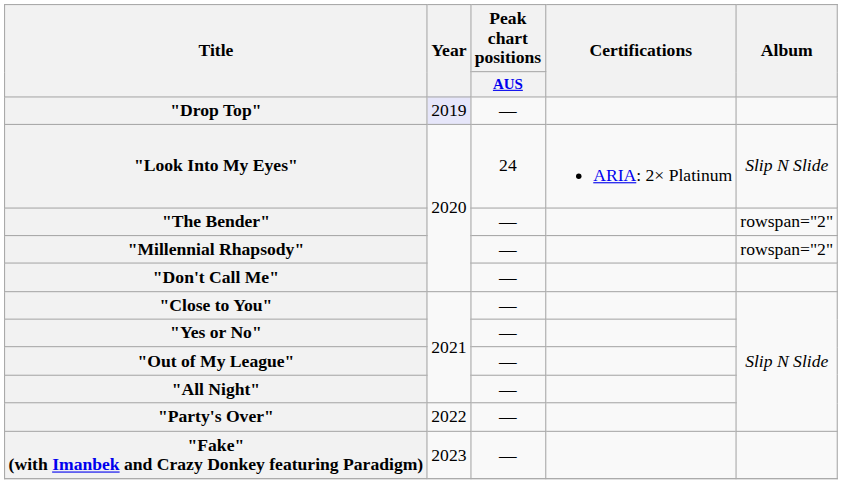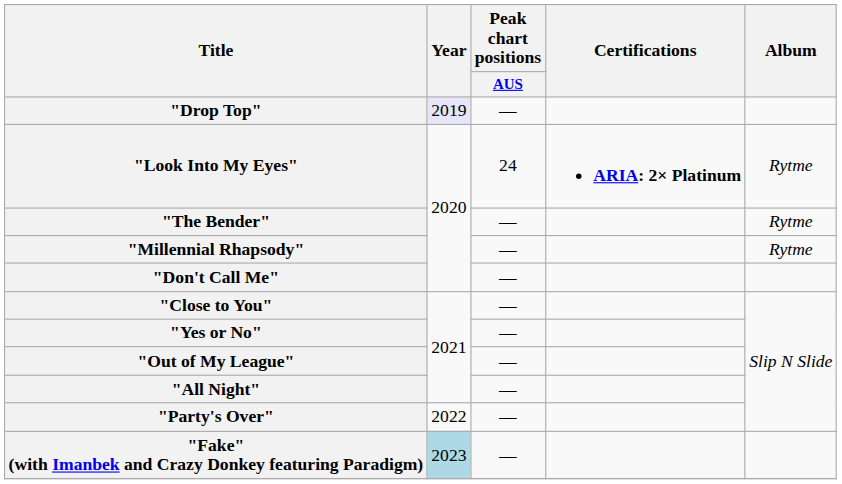"Look Into My Eyes" | Certifications: normal -> bold
"Look Into My Eyes" | Album: Slip N Slide -> Rytme
"The Bender" | Album: rowspan="2" -> Rytme
"Millennial Rhapsody" | Album: rowspan="2" -> Rytme
"Fake" (with Imanbek and Crazy Donkey featuring Paradigm) | Year: no background -> lightblue background
